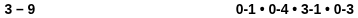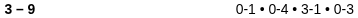row 1 | column 2: bold -> normal
